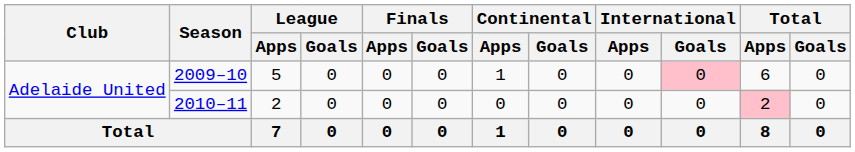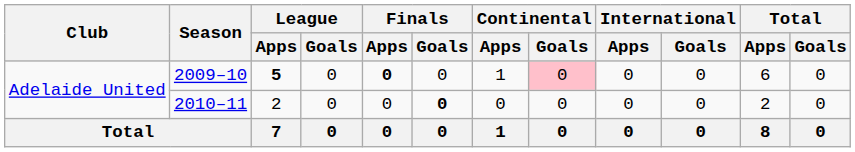2009–10 | League / Apps: normal -> bold
2009–10 | Finals / Apps: normal -> bold
2009–10 | Continental / Goals: no background -> pink background
2009–10 | International / Goals: pink background -> no background
2010–11 | Finals / Goals: normal -> bold
2010–11 | Total / Apps: pink background -> no background
